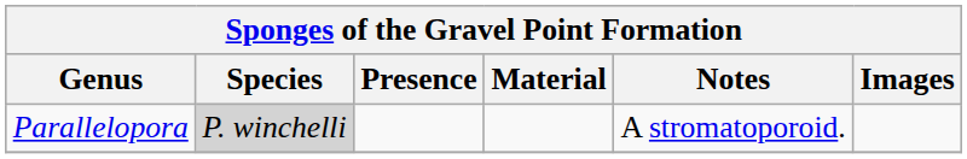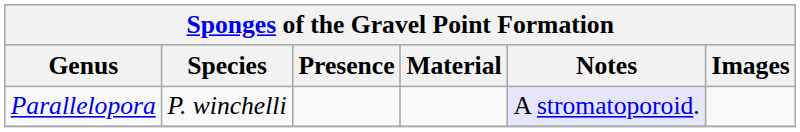Parallelopora | Species: lightgrey background -> no background
Parallelopora | Notes: no background -> lavender background
